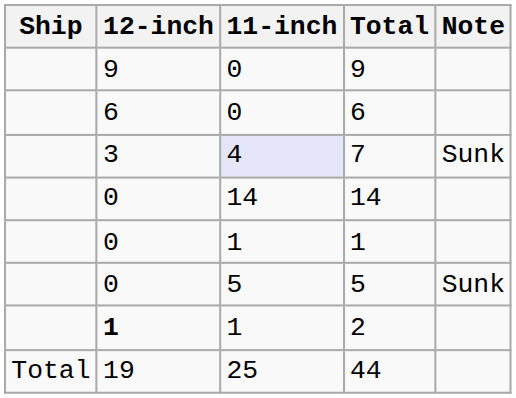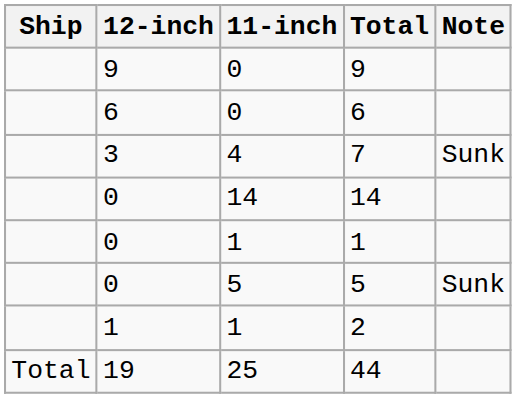7 | 11-inch: lavender background -> no background
2 | 12-inch: bold -> normal
